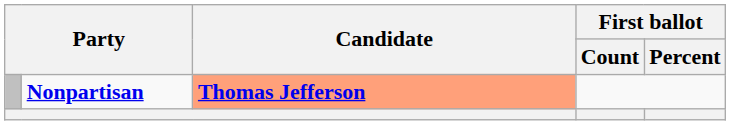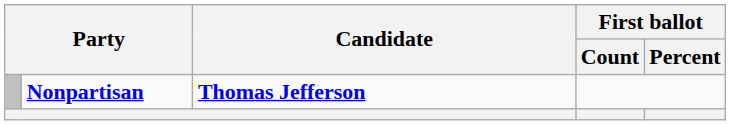Nonpartisan | Candidate: lightsalmon background -> no background
